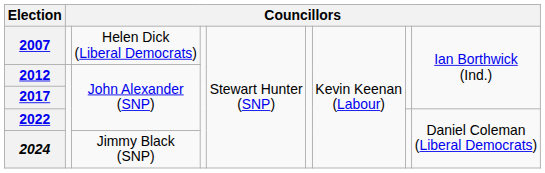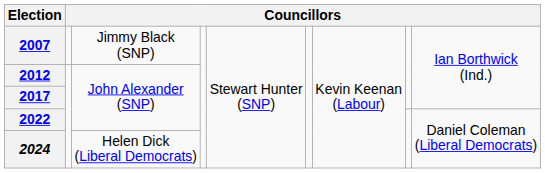2007 | column 3: Helen Dick (Liberal Democrats) -> Jimmy Black (SNP)
2024 | column 3: Jimmy Black (SNP) -> Helen Dick (Liberal Democrats)
